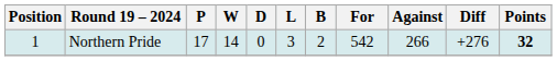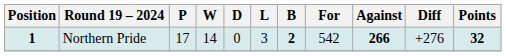Northern Pride | Position: normal -> bold
Northern Pride | B: normal -> bold
Northern Pride | Against: normal -> bold
